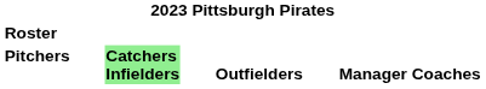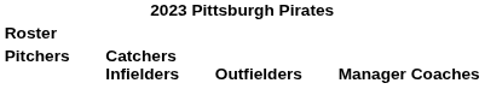Pitchers | column 2: lightgreen background -> no background
